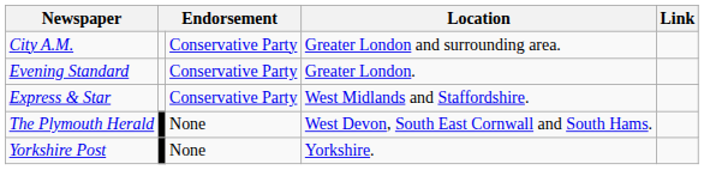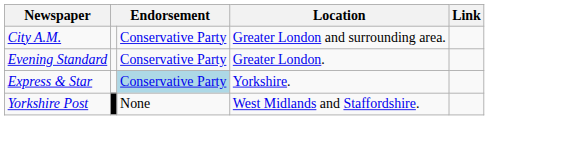Express & Star | column 3: no background -> lightblue background
Express & Star | Location: West Midlands and Staffordshire. -> Yorkshire.
- row: The Plymouth Herald | None | West Devon, South East Cornwall and South Hams.
Yorkshire Post | Location: Yorkshire. -> West Midlands and Staffordshire.
